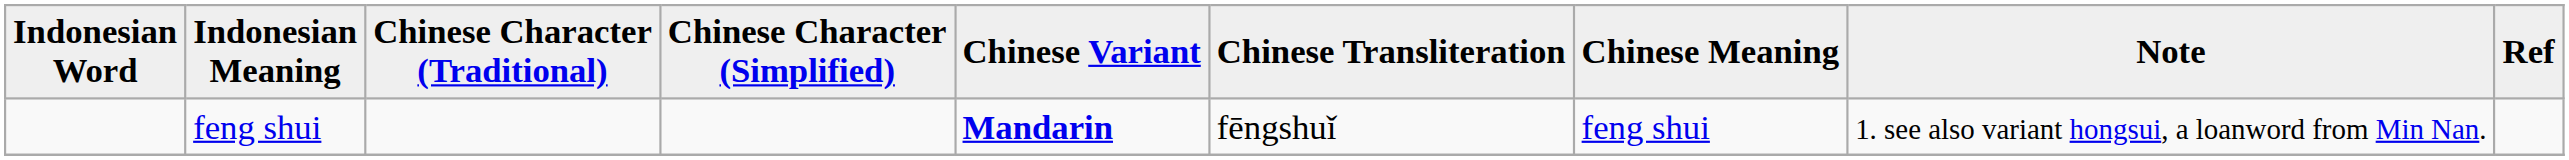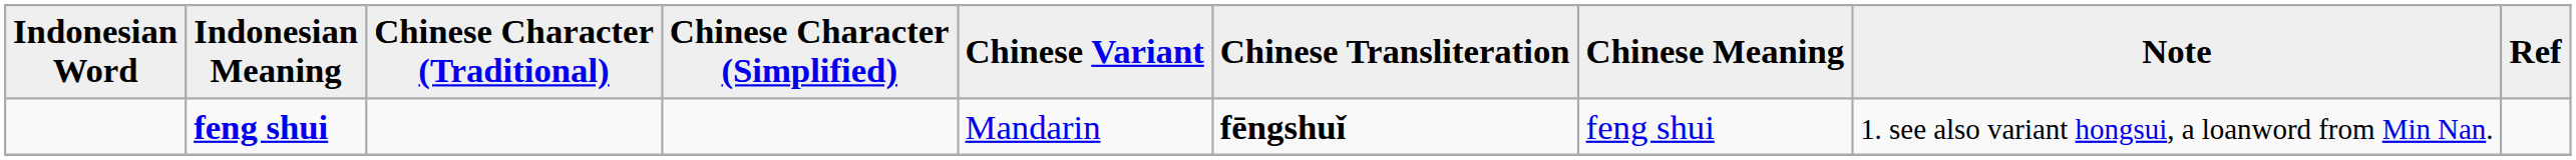row 2 | Indonesian Meaning: normal -> bold
row 2 | Chinese Variant: bold -> normal
row 2 | Chinese Transliteration: normal -> bold
